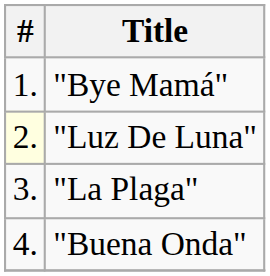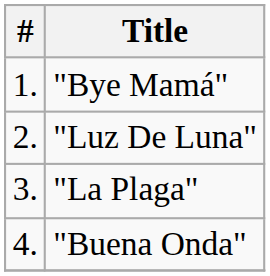"Luz De Luna" | #: lightyellow background -> no background
